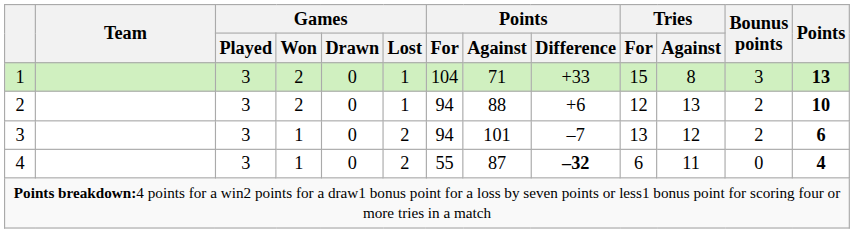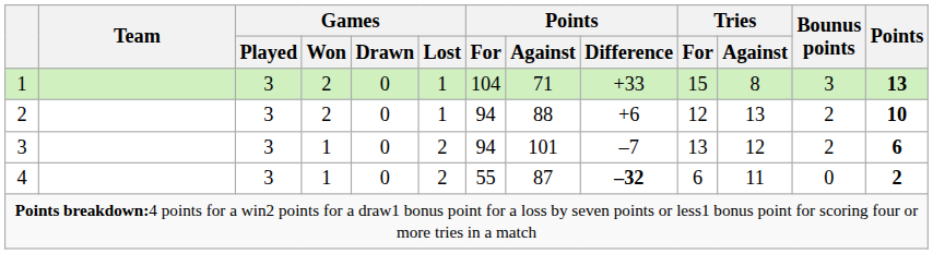row 6 | Points: 4 -> 2
